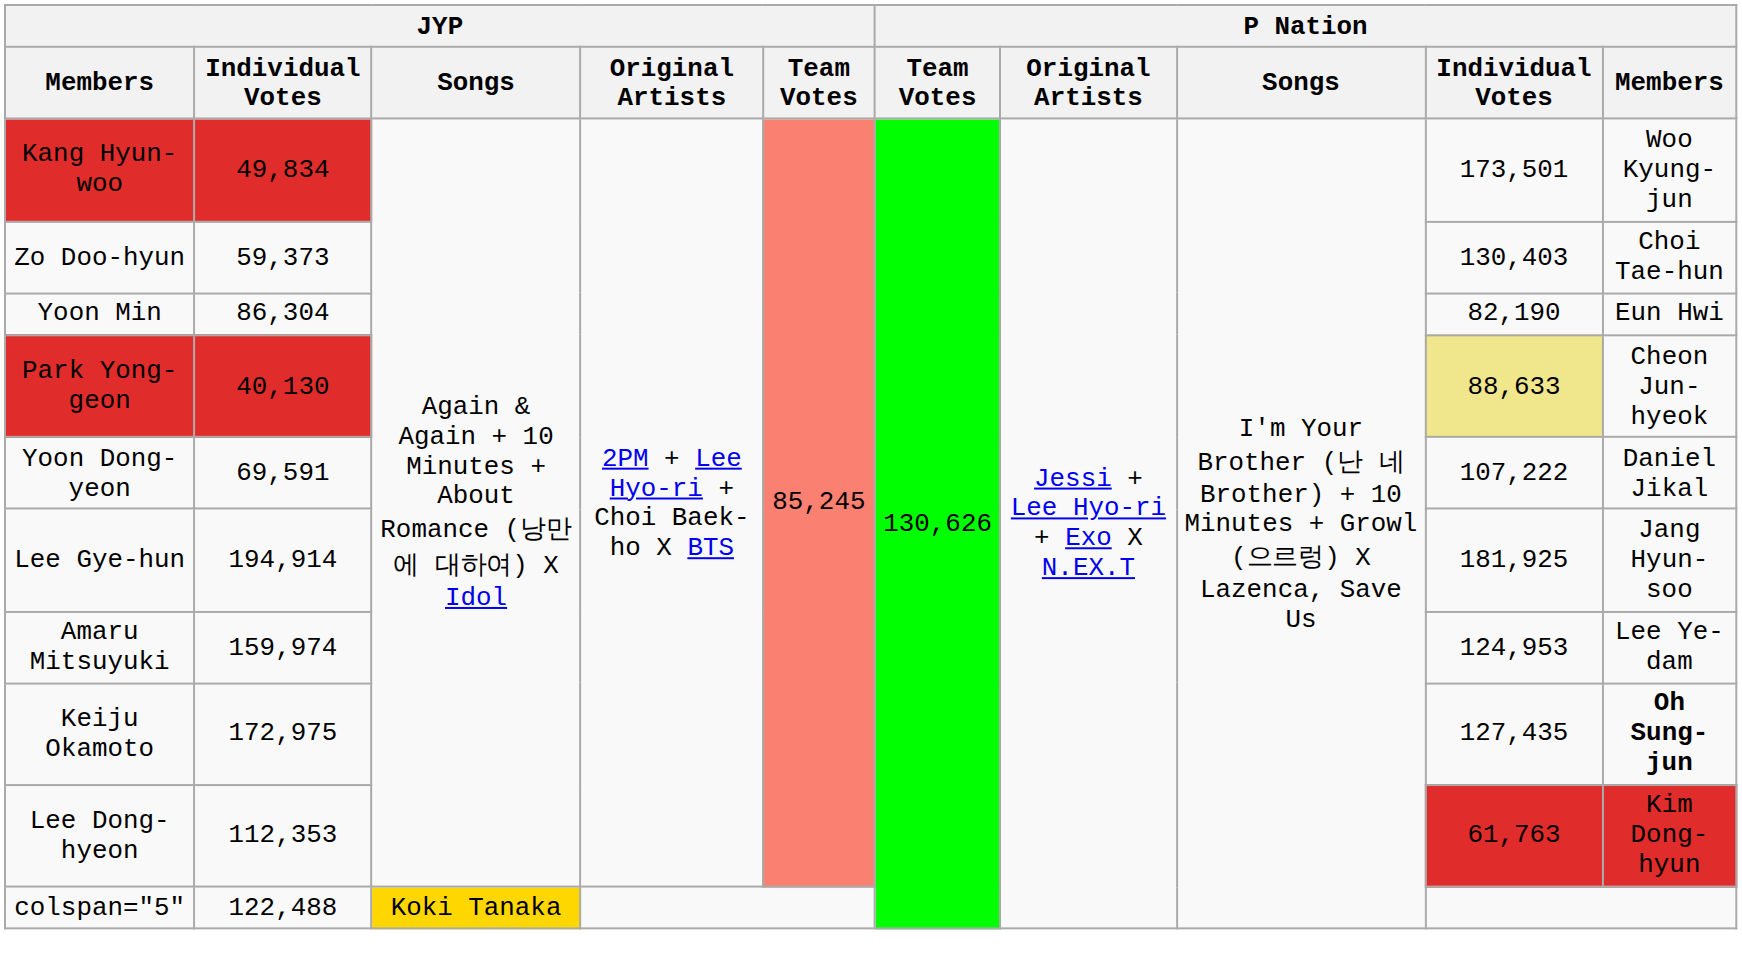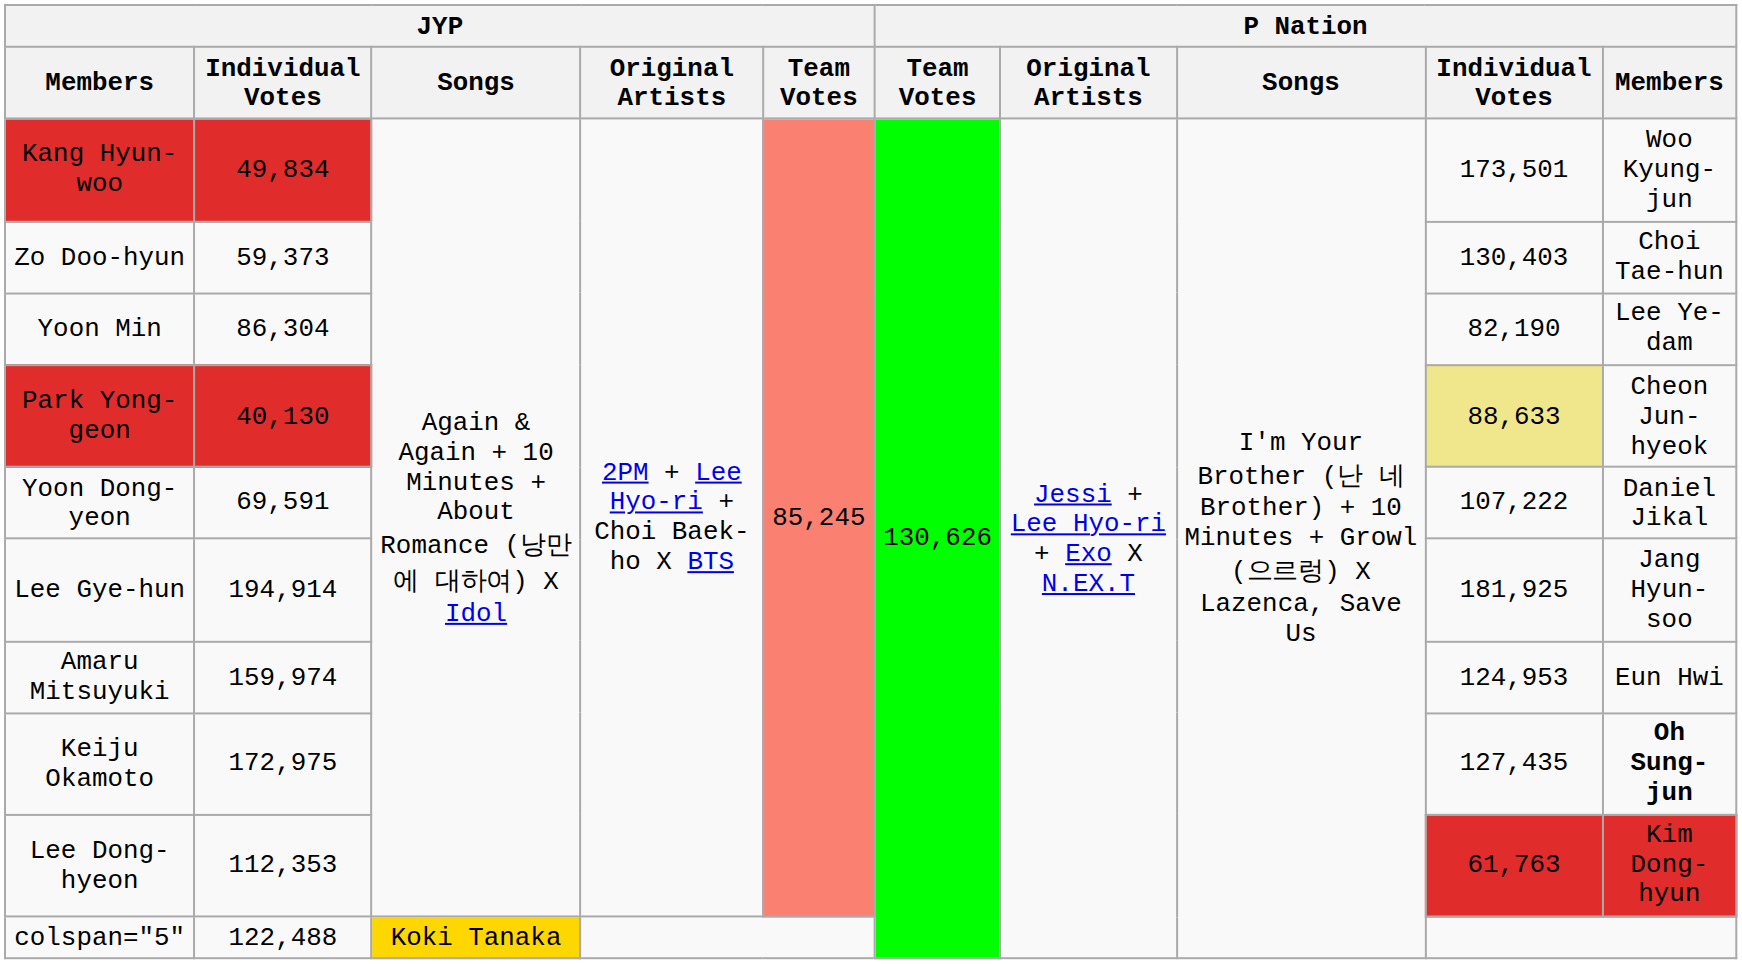Yoon Min | P Nation / Members: Eun Hwi -> Lee Ye-dam
Amaru Mitsuyuki | P Nation / Members: Lee Ye-dam -> Eun Hwi
